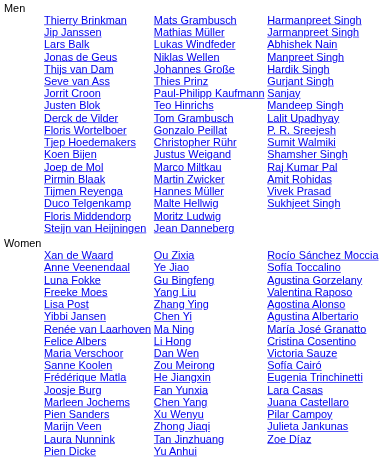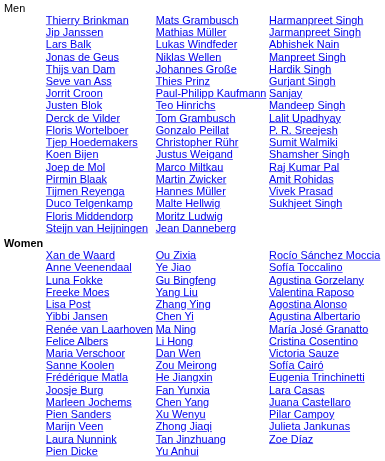Women | column 1: normal -> bold
